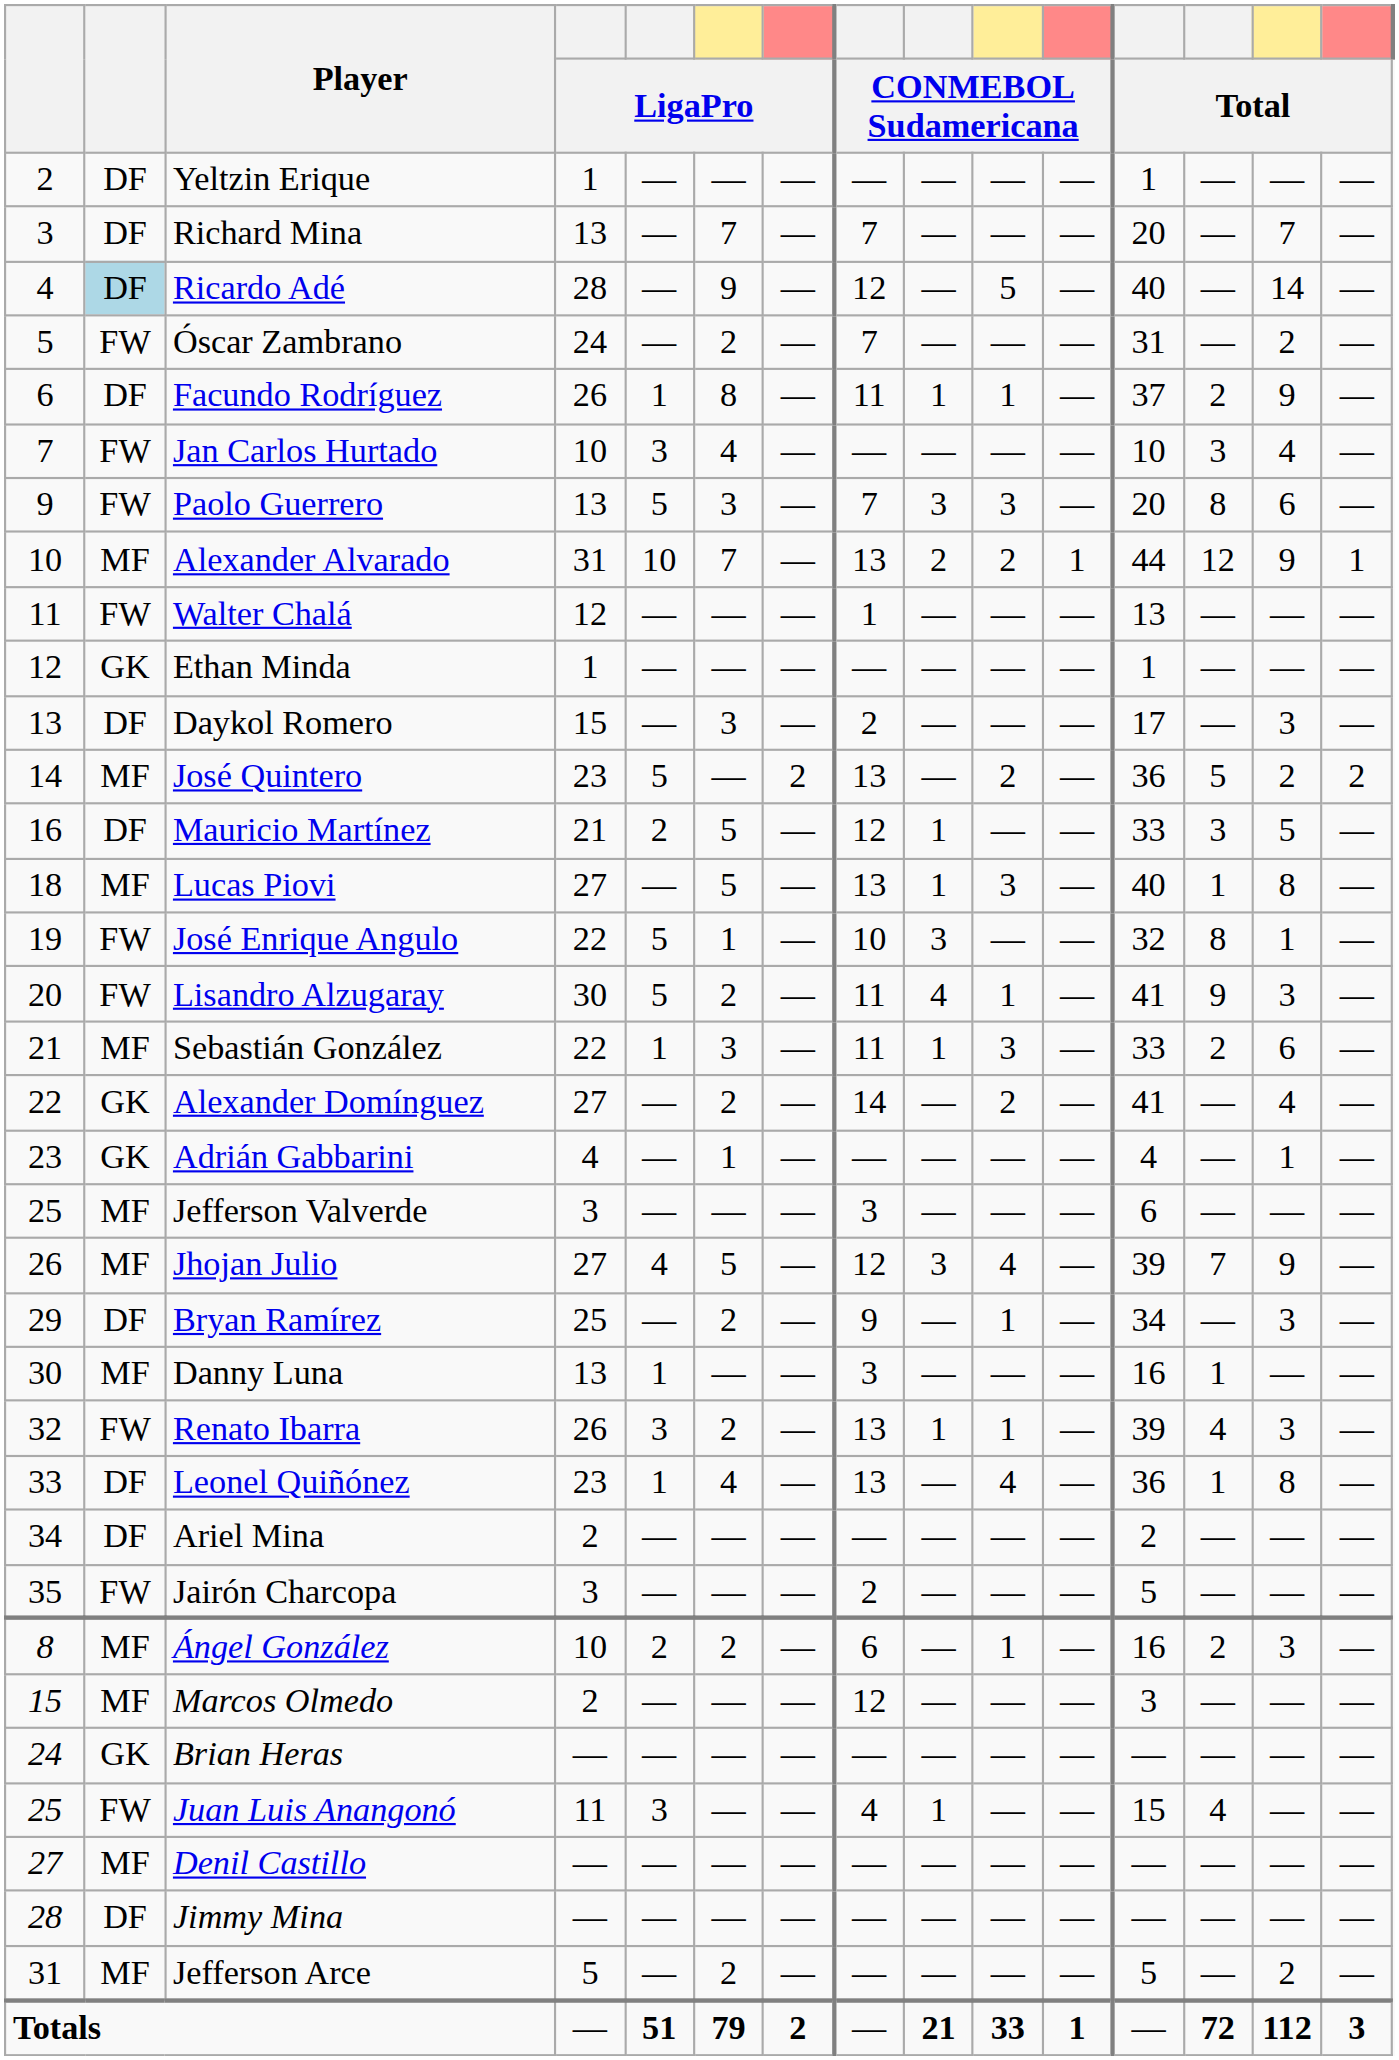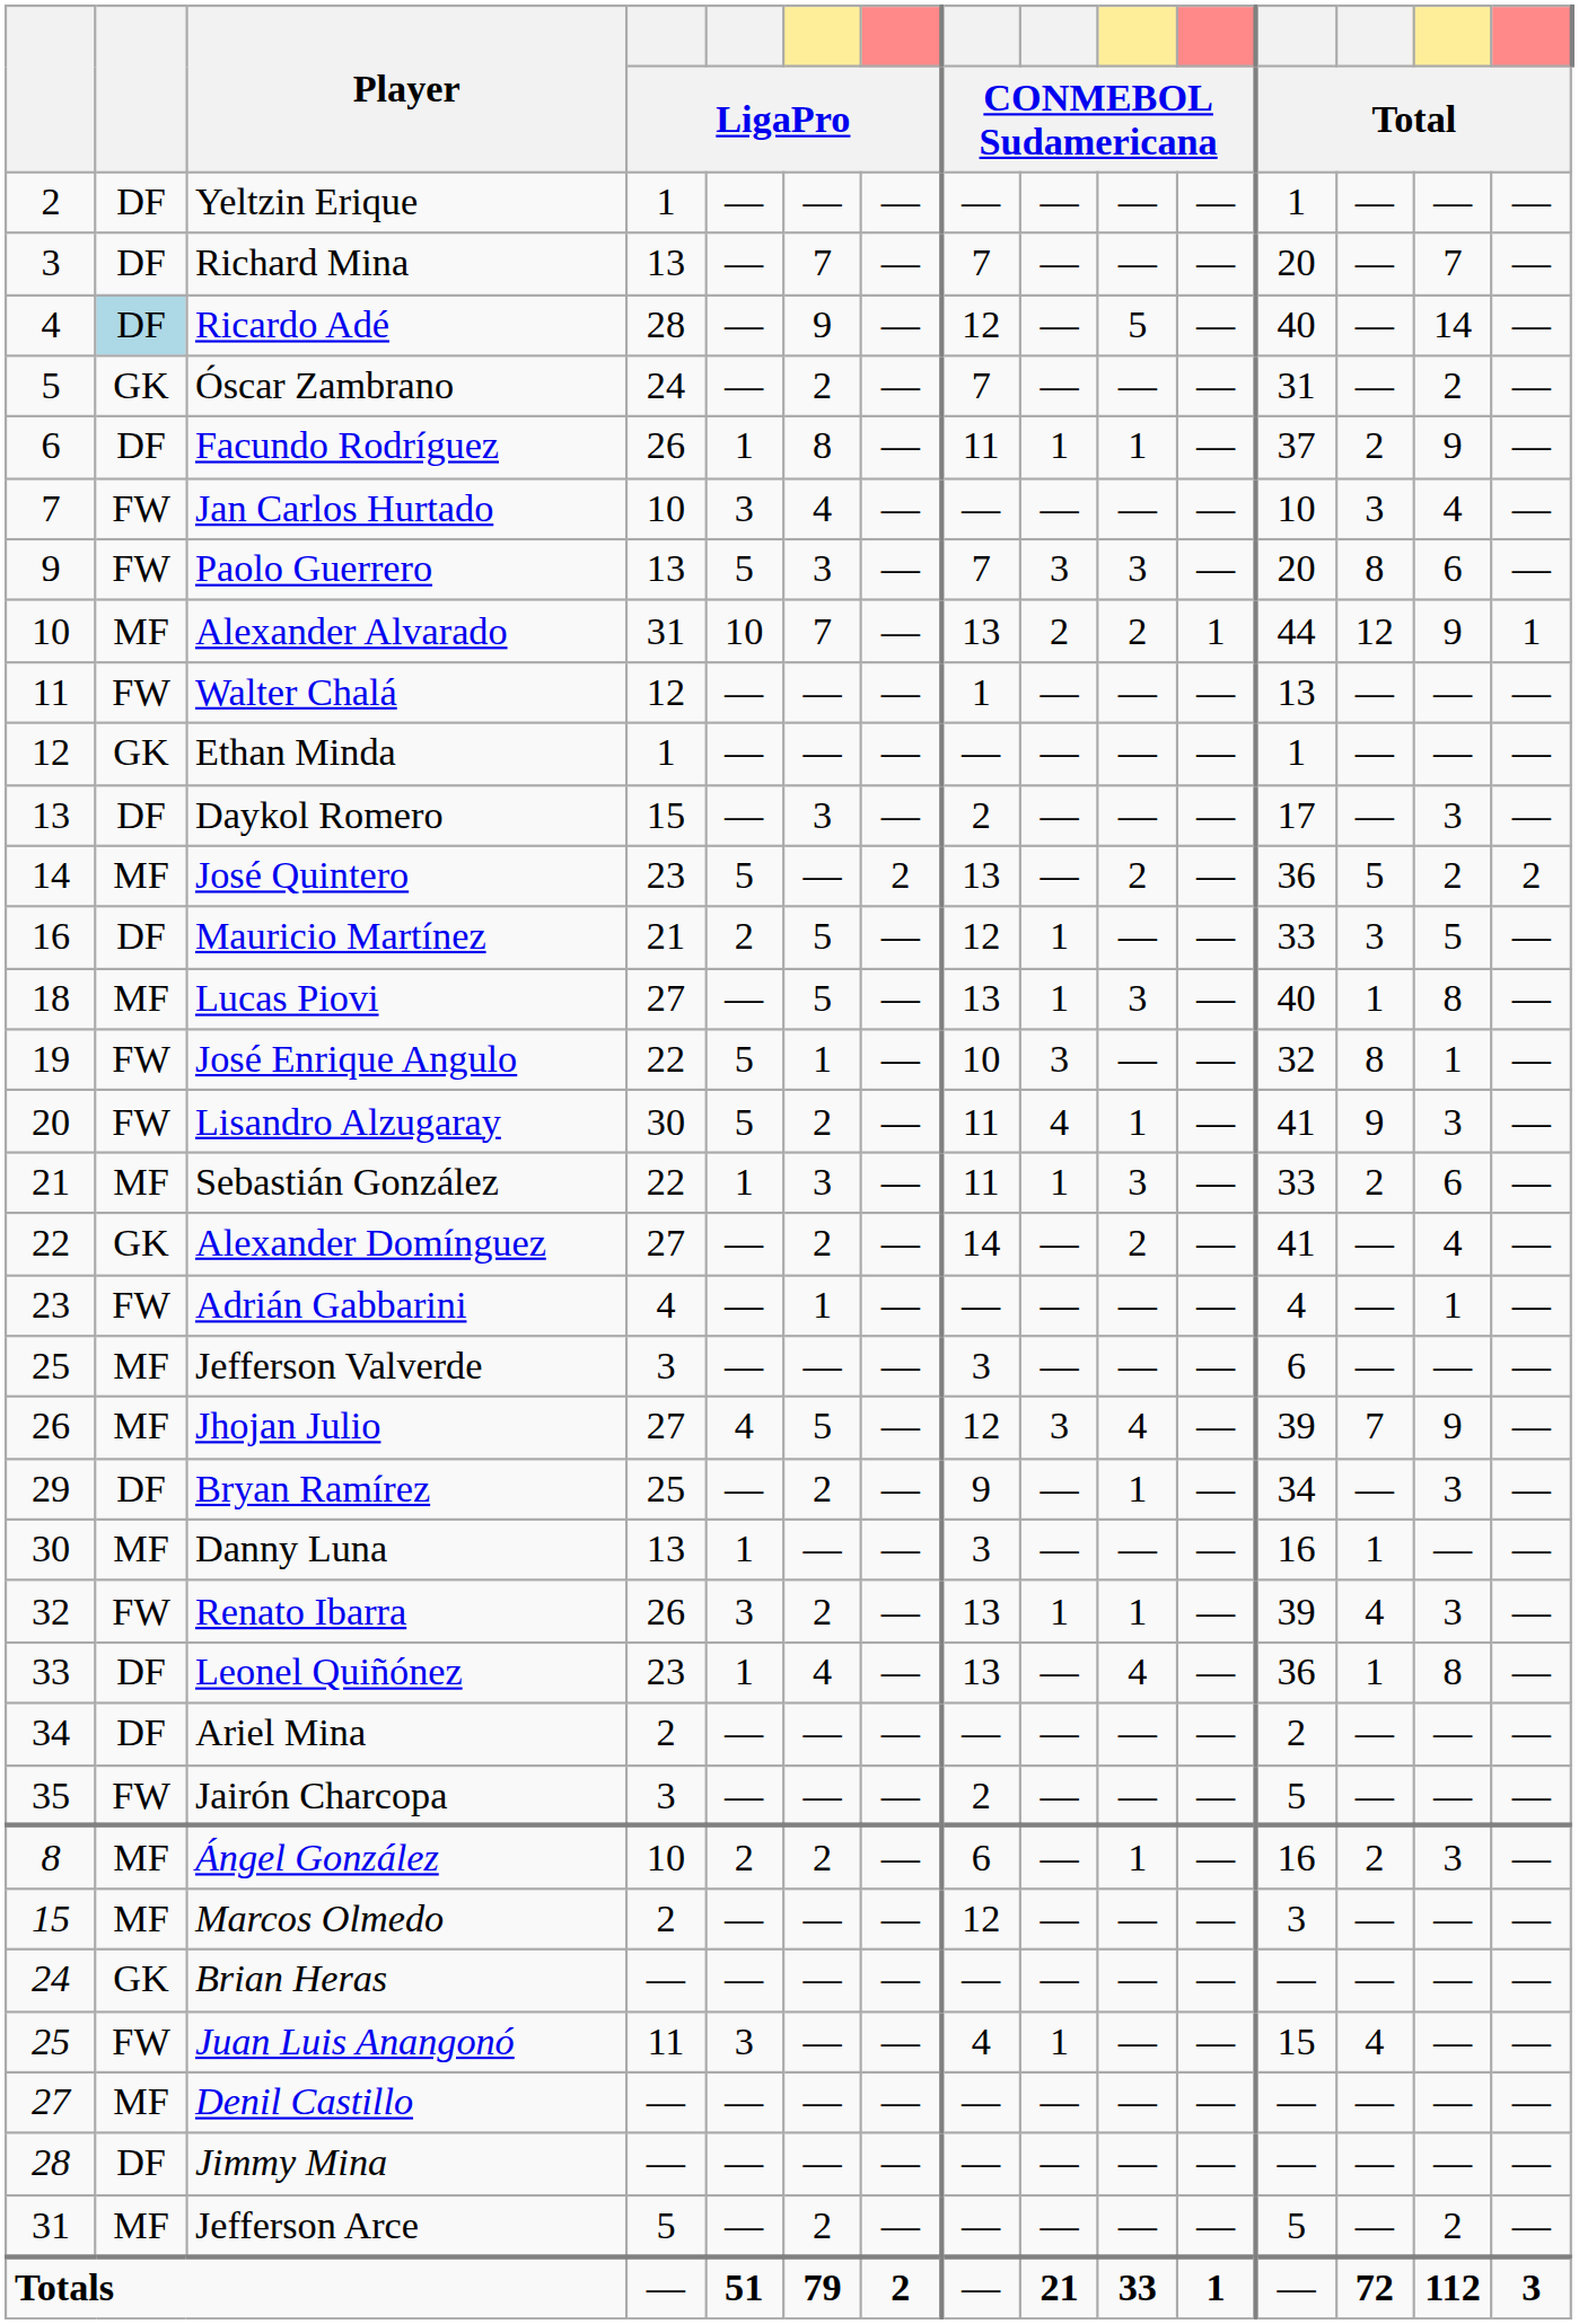Óscar Zambrano | column 2: FW -> GK
Adrián Gabbarini | column 2: GK -> FW
